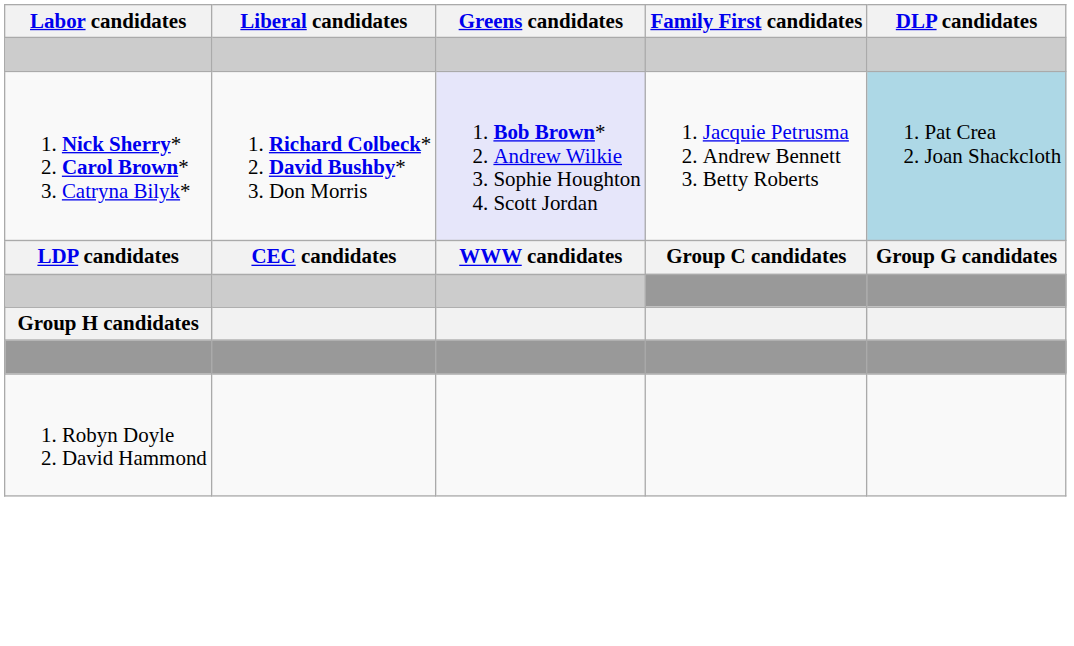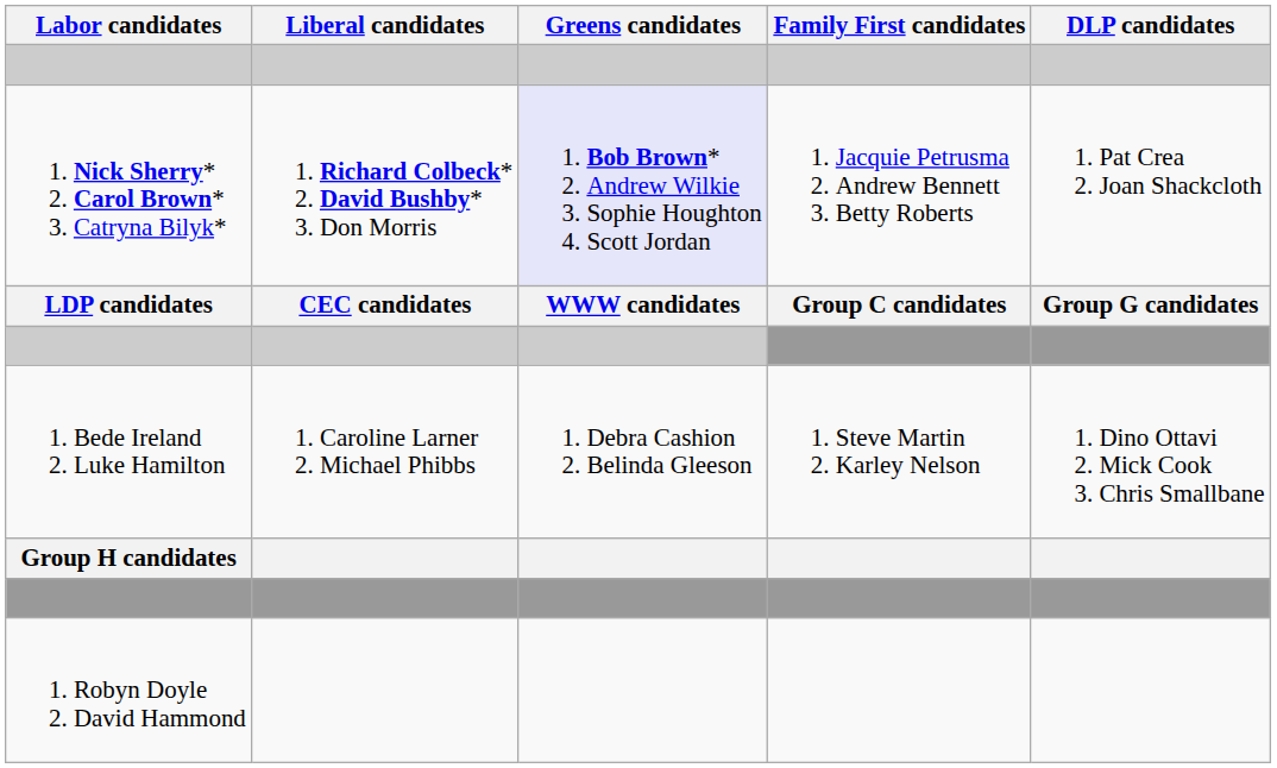Nick Sherry* Carol Brown* Catryna Bilyk* | DLP candidates: lightblue background -> no background
+ row: Bede Ireland Luke Hamilton | Caroline Larner Michael Phibbs | Debra Cashion Belinda Gleeson | Steve Martin Karley Nelson | Dino Ottavi Mick Cook Chris Smallbane
